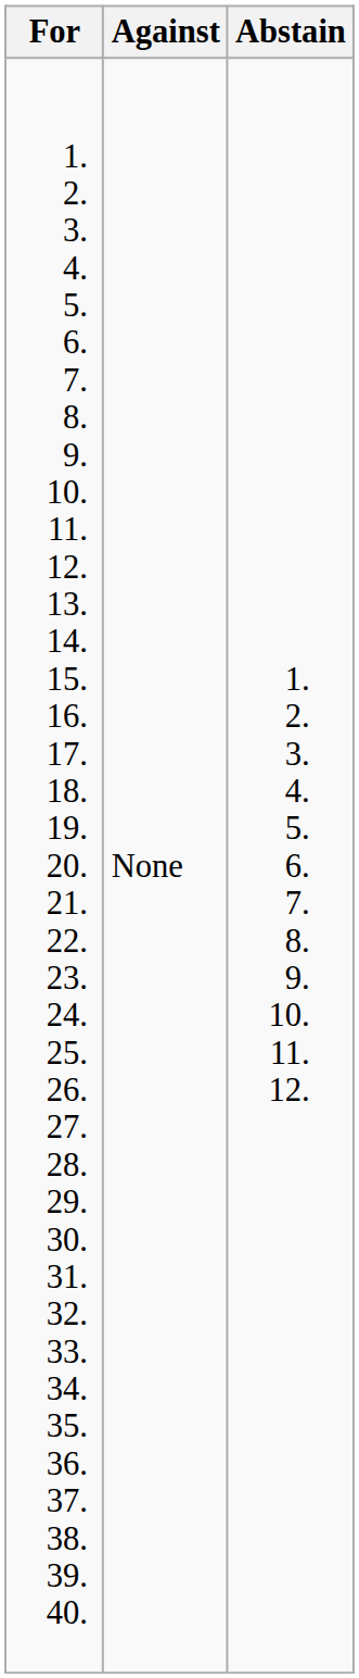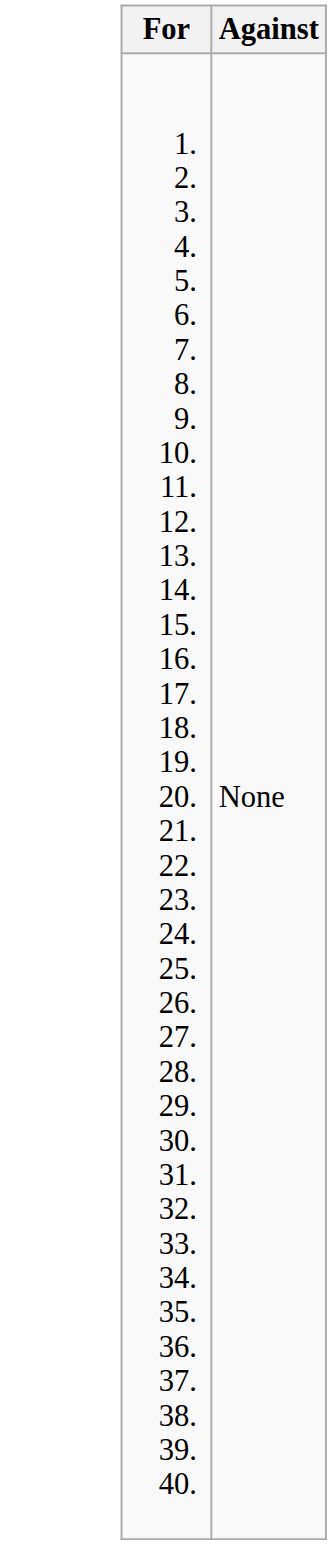- column: Abstain
